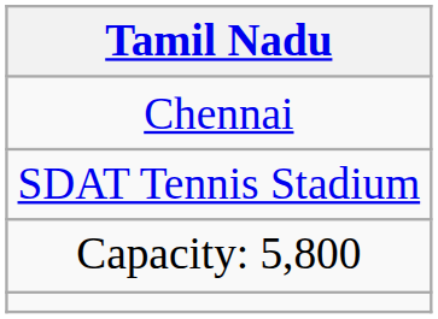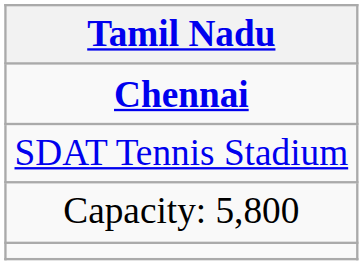row 2 | column 1: normal -> bold
